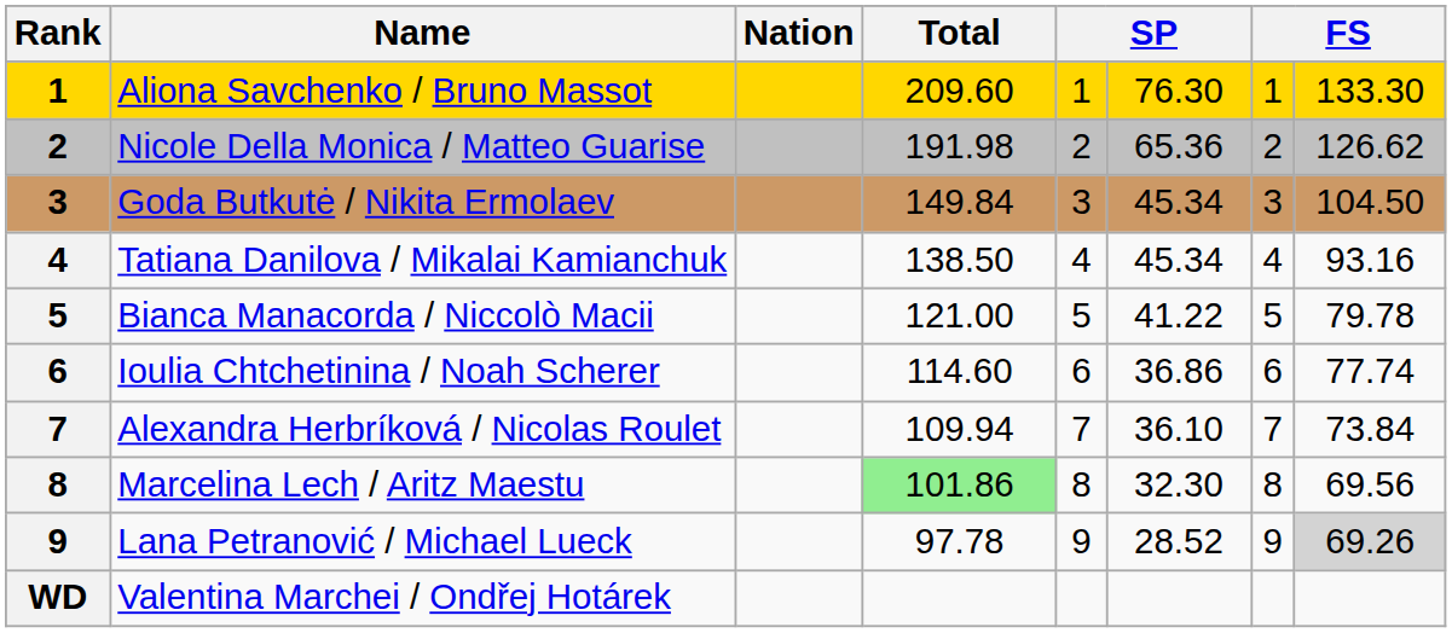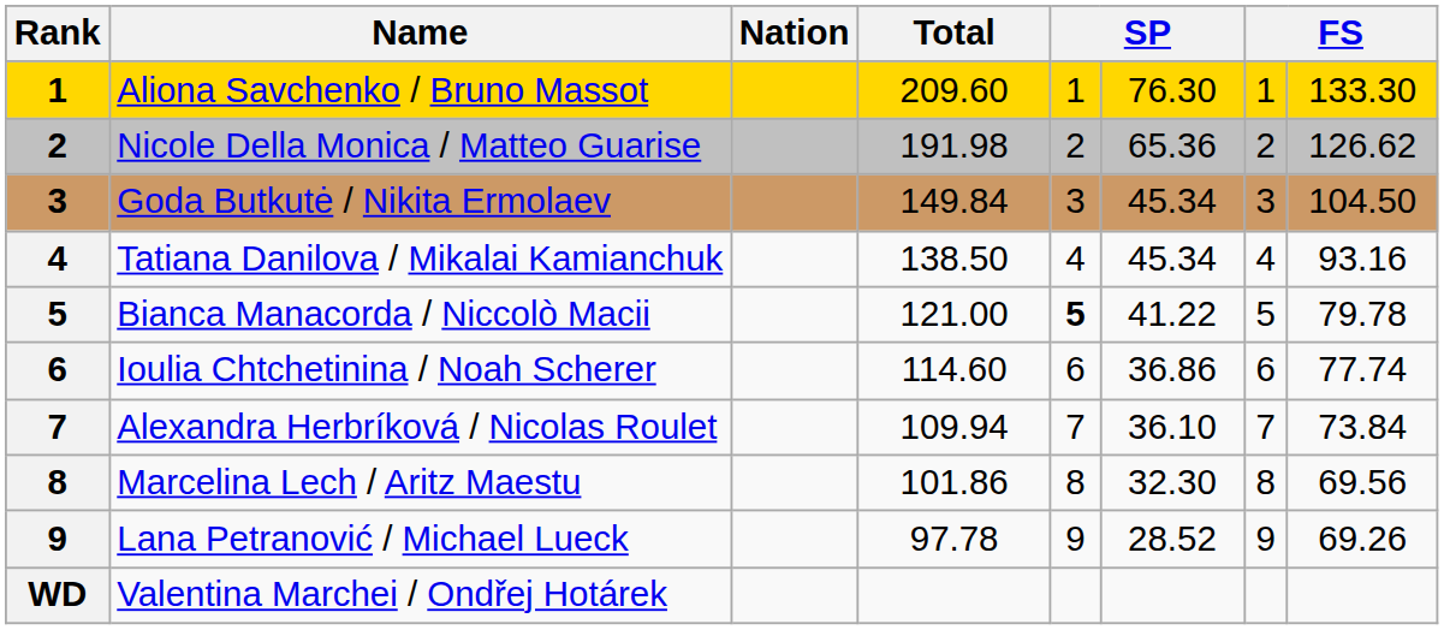Bianca Manacorda / Niccolò Macii | column 5: normal -> bold
Marcelina Lech / Aritz Maestu | Total: lightgreen background -> no background
Lana Petranović / Michael Lueck | column 8: lightgrey background -> no background
